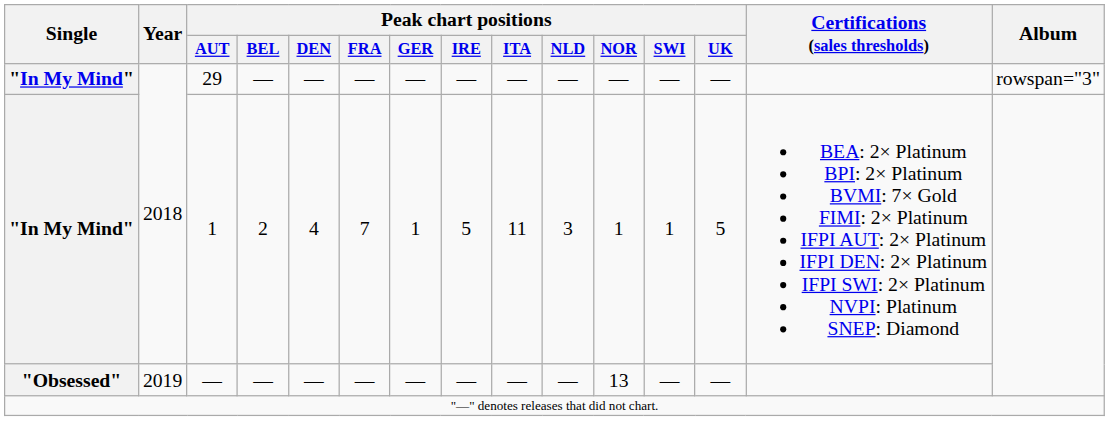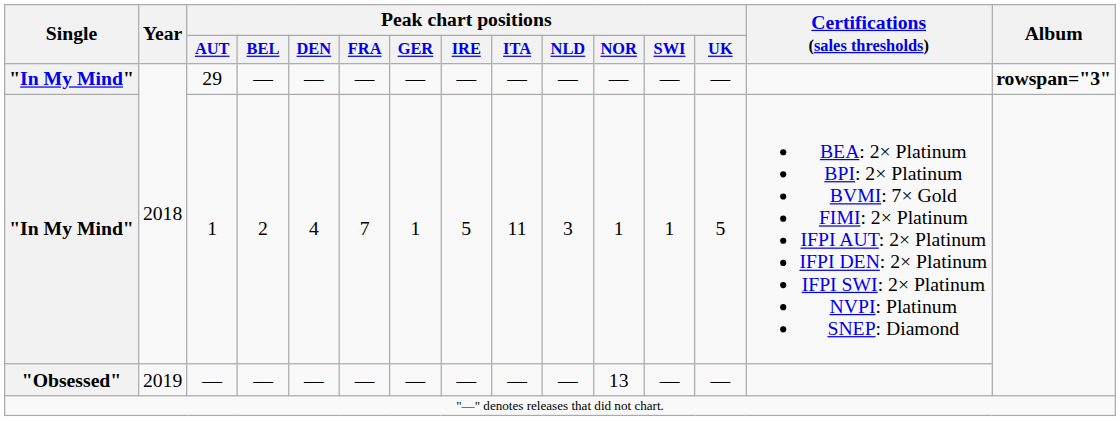29 | Album: normal -> bold
